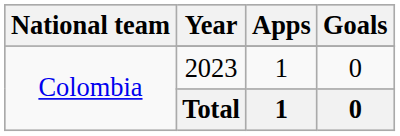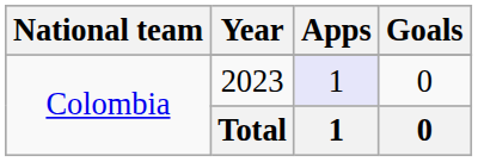2023 | Apps: no background -> lavender background
